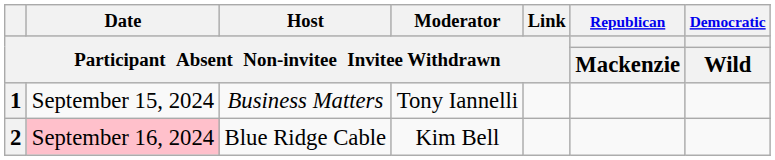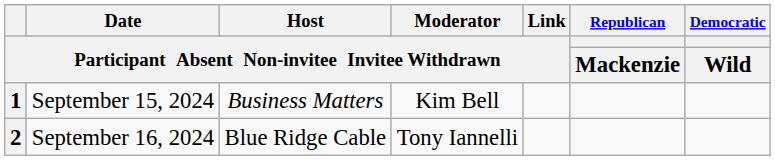1 | Moderator / Participant Absent Non-invitee Invitee Withdrawn: Tony Iannelli -> Kim Bell
2 | Date / Participant Absent Non-invitee Invitee Withdrawn: pink background -> no background
2 | Moderator / Participant Absent Non-invitee Invitee Withdrawn: Kim Bell -> Tony Iannelli
